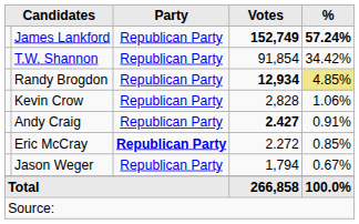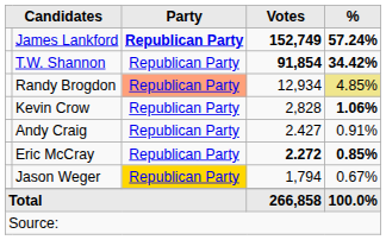James Lankford | Party: normal -> bold
T.W. Shannon | Votes: normal -> bold
T.W. Shannon | %: normal -> bold
Randy Brogdon | Party: no background -> lightsalmon background
Randy Brogdon | Votes: bold -> normal
Kevin Crow | %: normal -> bold
Andy Craig | Votes: bold -> normal
Eric McCray | Party: bold -> normal
Eric McCray | Votes: normal -> bold
Eric McCray | %: normal -> bold
Jason Weger | Party: no background -> gold background
